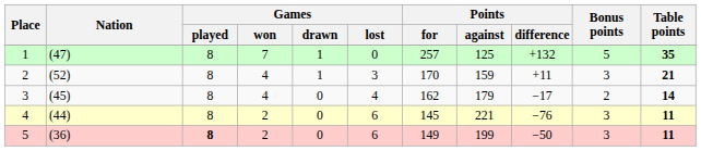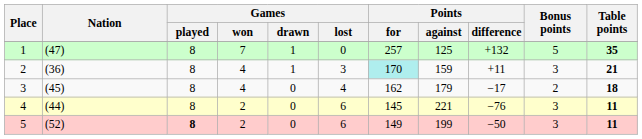row 4 | Nation: (52) -> (36)
row 4 | Points / for: no background -> paleturquoise background
row 5 | Table points: 14 -> 18
row 7 | Nation: (36) -> (52)
